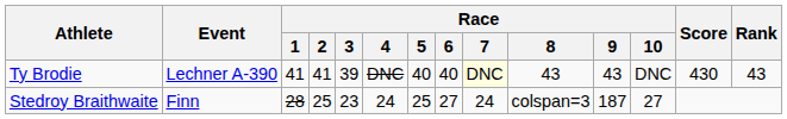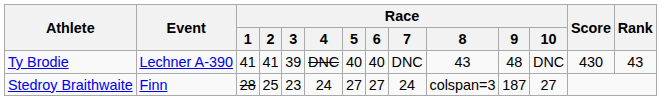Ty Brodie | Race / 7: lightyellow background -> no background
Ty Brodie | Race / 9: 43 -> 48
Stedroy Braithwaite | Race / 5: 25 -> 27
